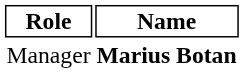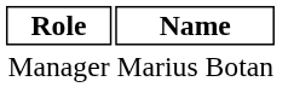Manager | Name: bold -> normal
